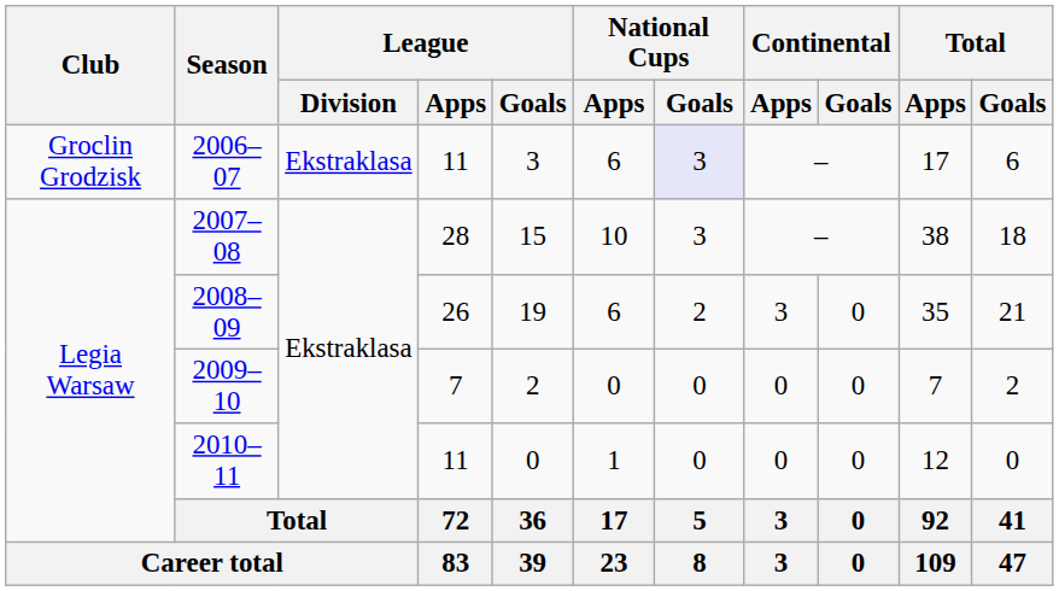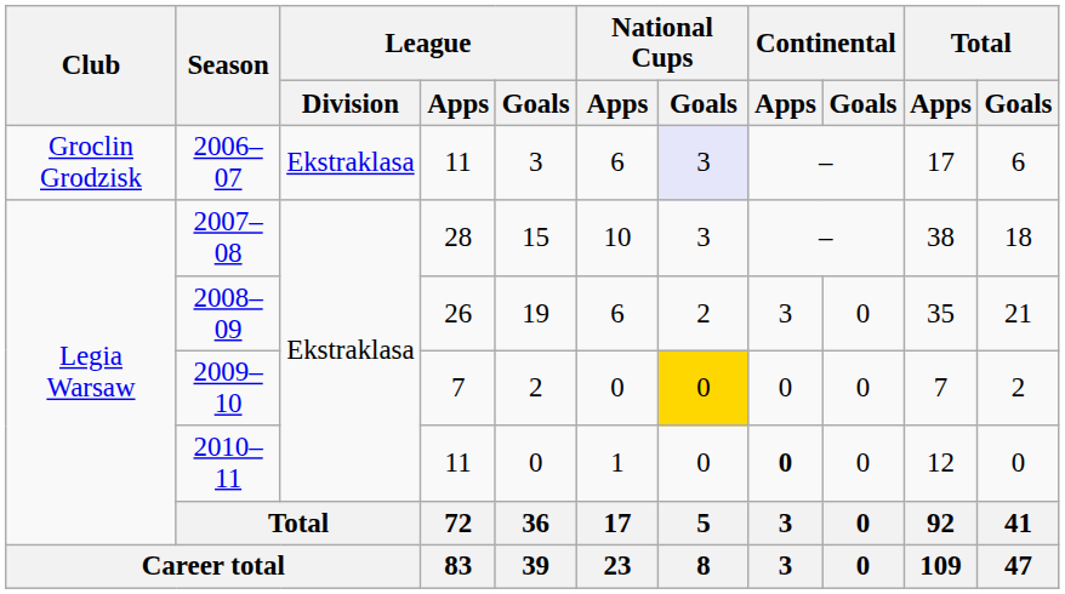2009–10 | National Cups / Goals: no background -> gold background
2010–11 | Continental / Apps: normal -> bold
